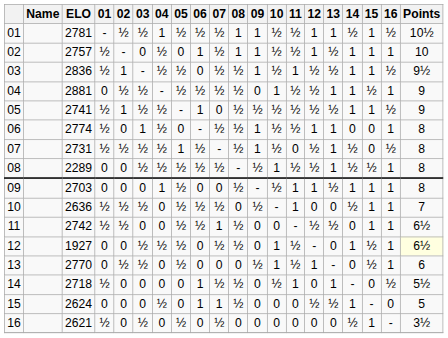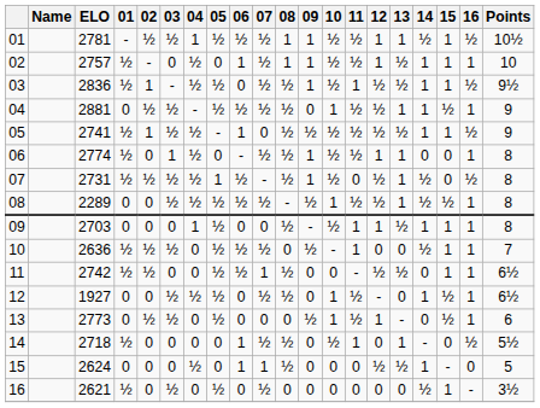row 13 | Points: lightyellow background -> no background
row 14 | ELO: 2770 -> 2773
